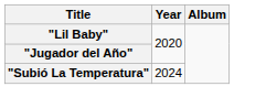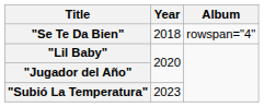+ row: "Se Te Da Bien" | 2018 | rowspan="4"
"Subió La Temperatura" | Year: 2024 -> 2023
